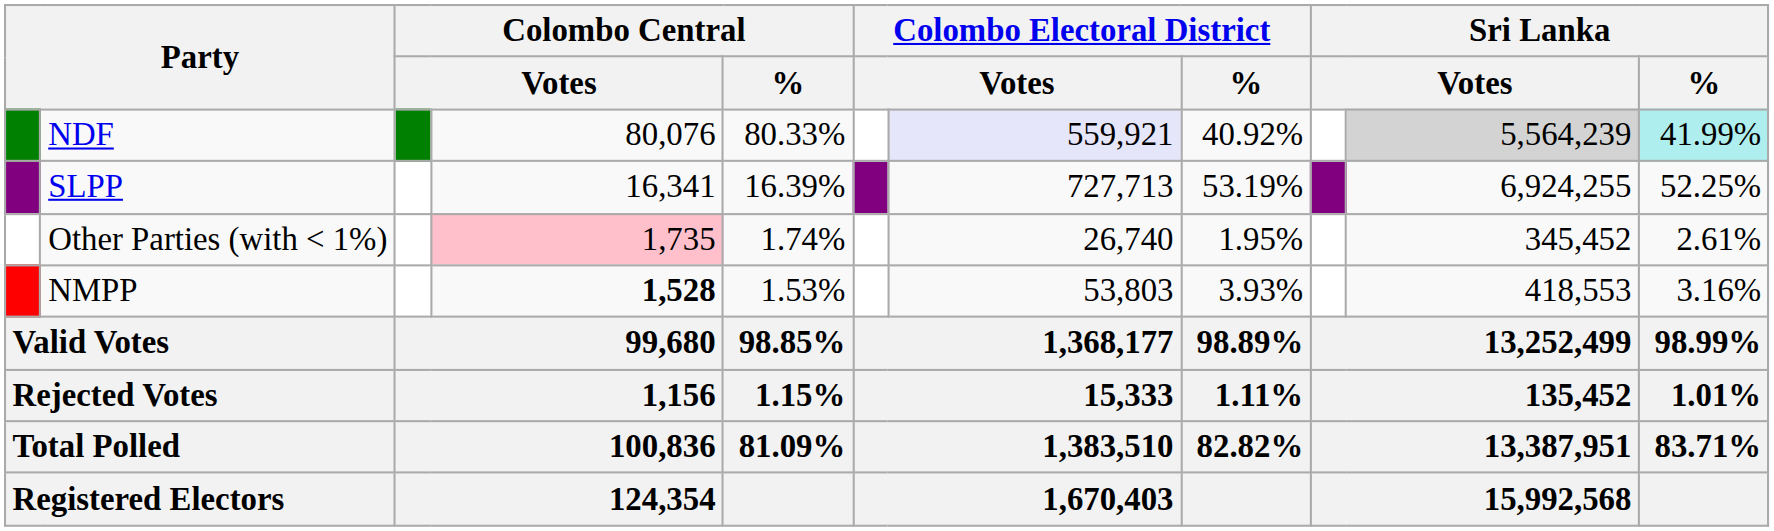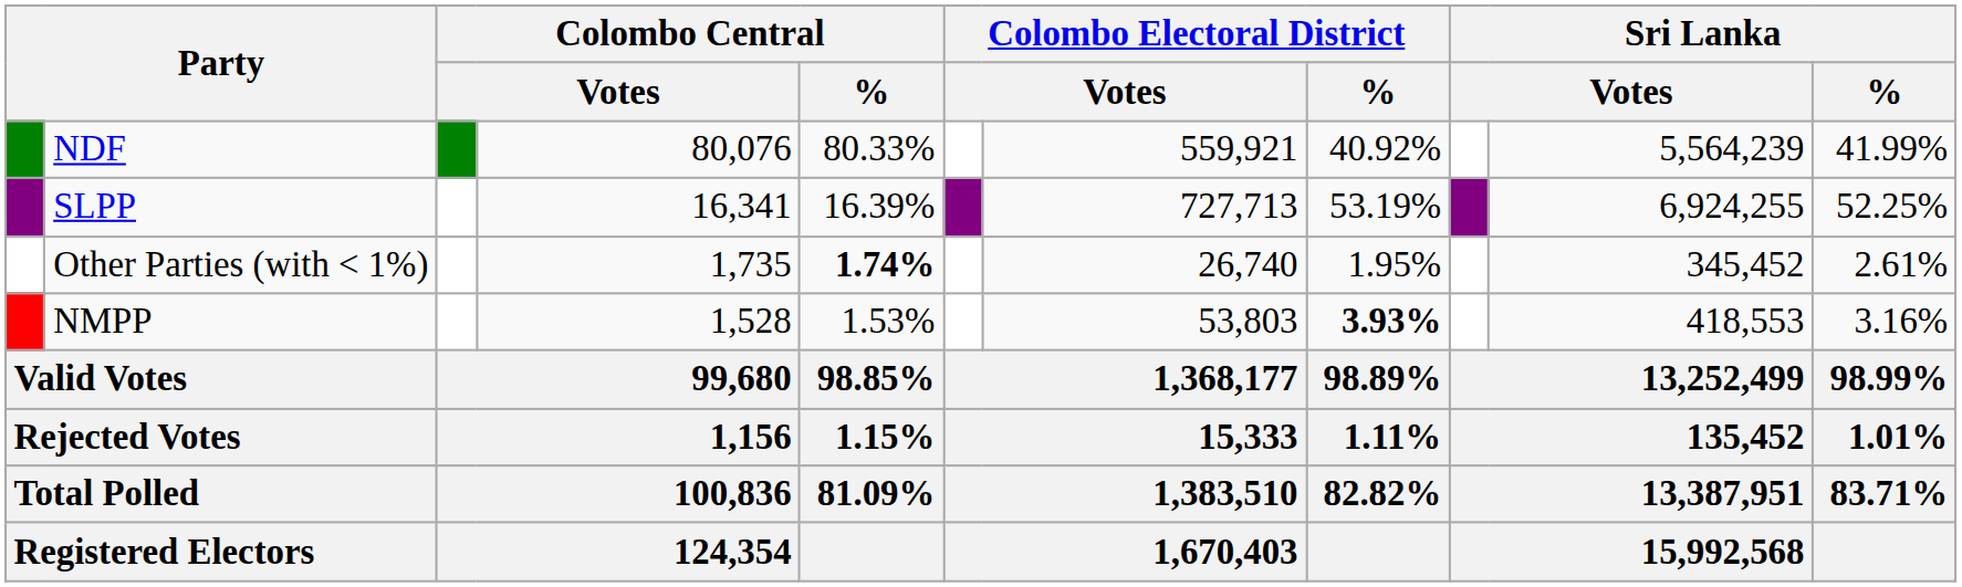NDF | column 7: lavender background -> no background
NDF | column 10: lightgrey background -> no background
NDF | Sri Lanka / %: paleturquoise background -> no background
Other Parties (with < 1%) | column 4: pink background -> no background
Other Parties (with < 1%) | Colombo Central / %: normal -> bold
NMPP | column 4: bold -> normal
NMPP | Colombo Electoral District / %: normal -> bold
